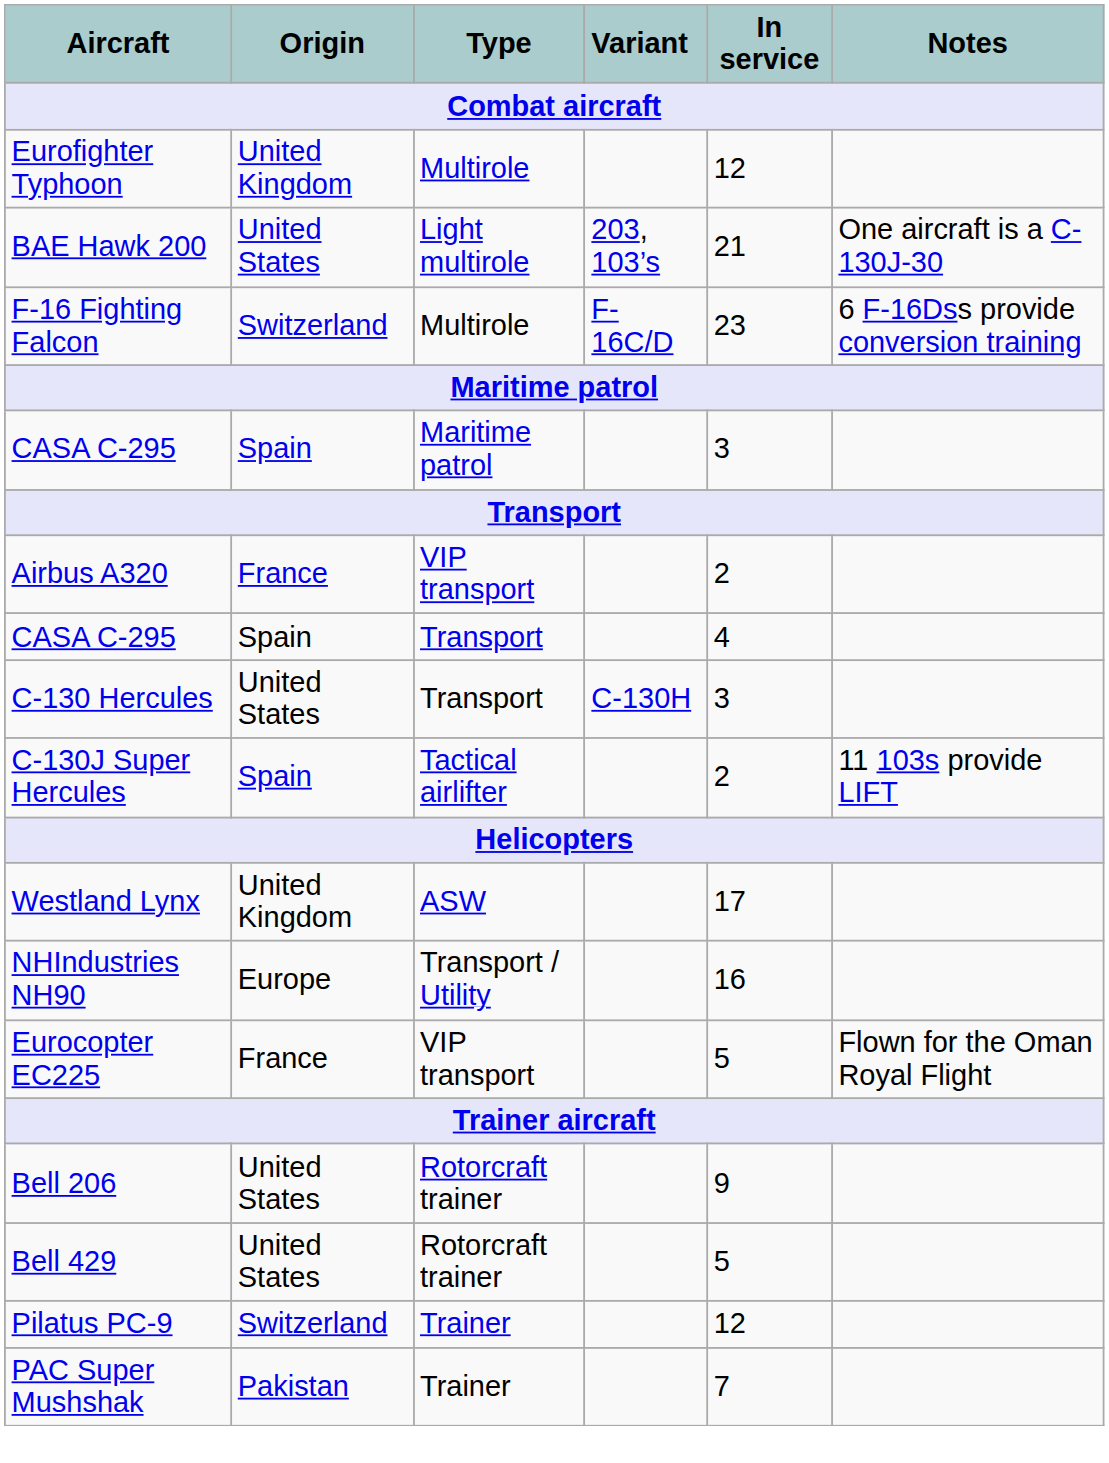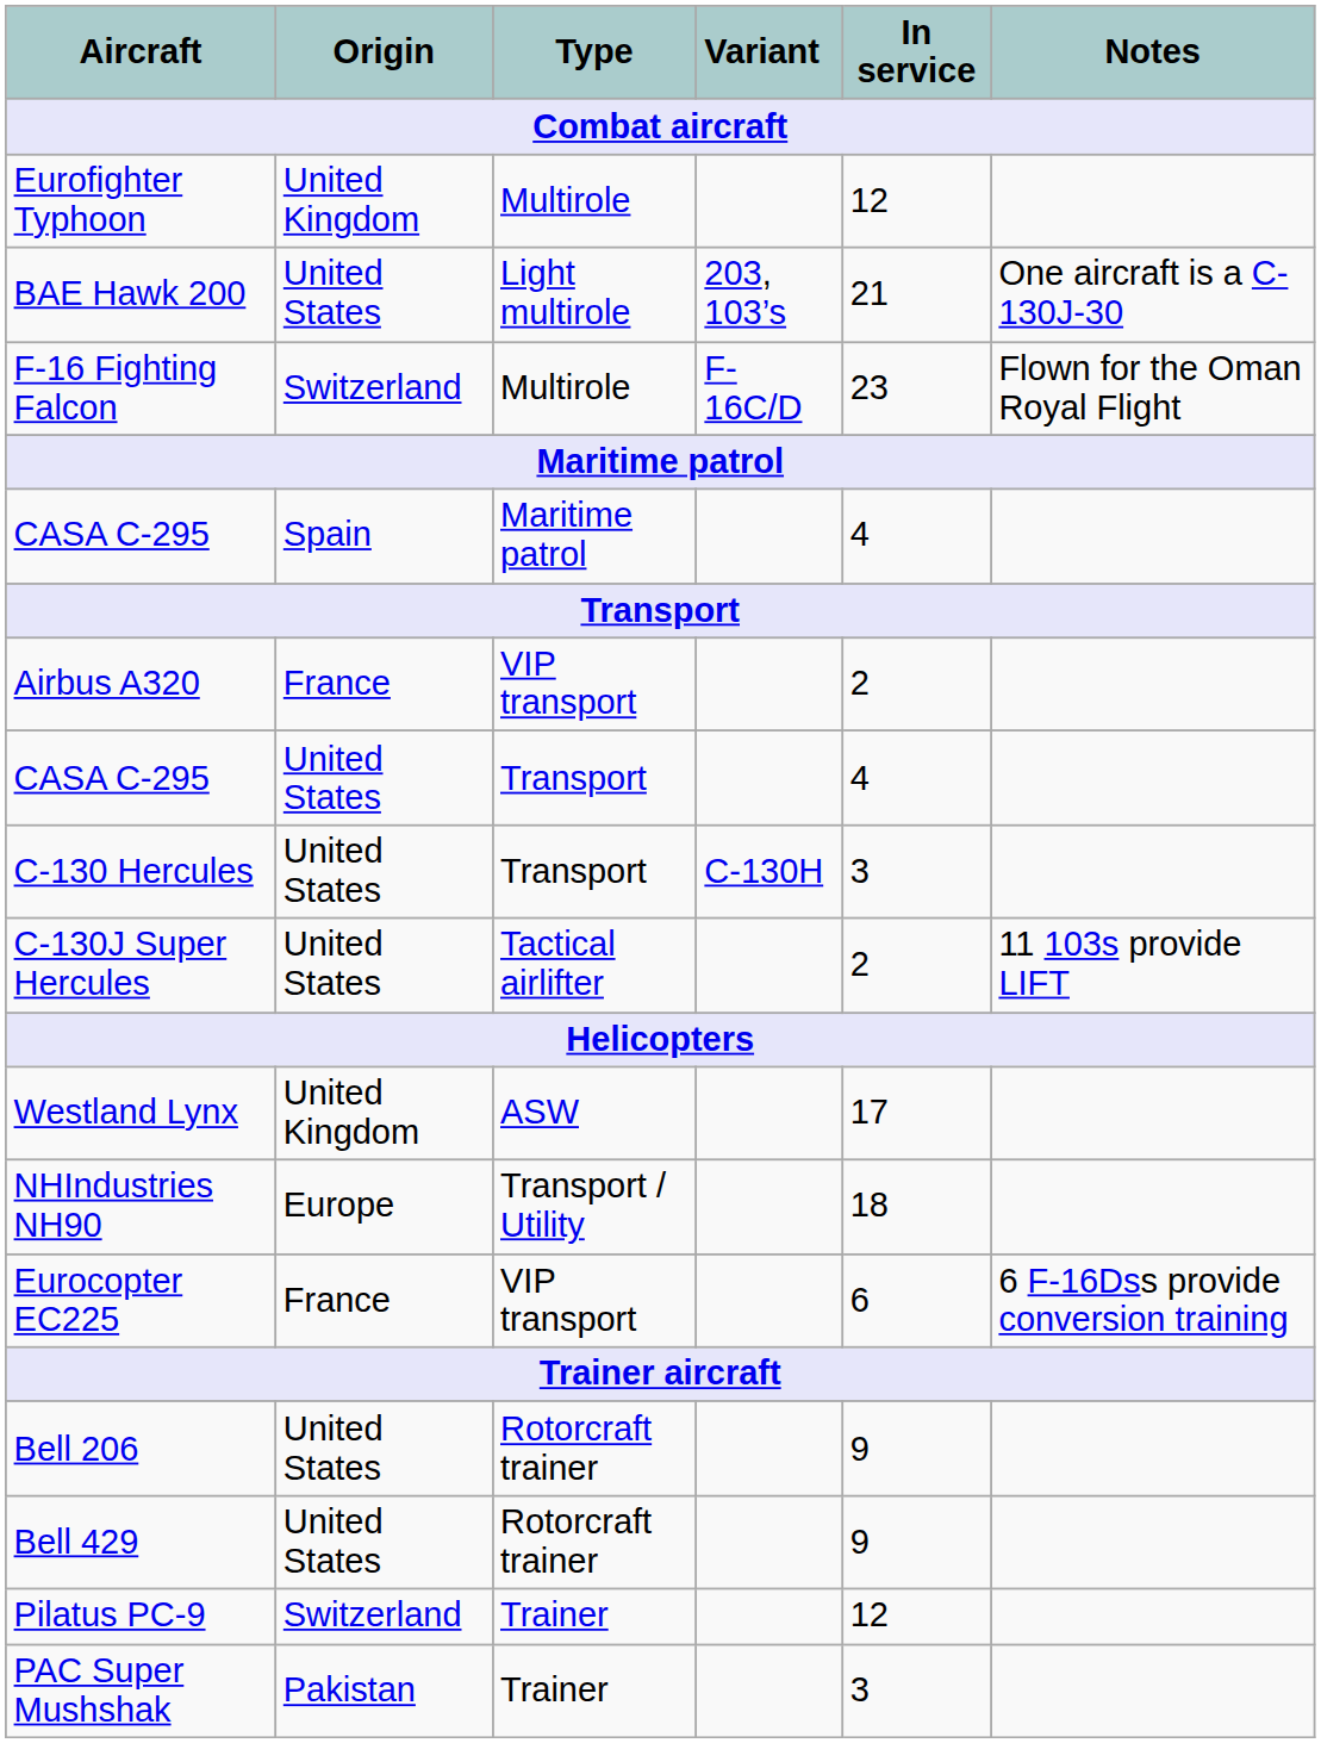F-16 Fighting Falcon | Notes: 6 F-16Dss provide conversion training -> Flown for the Oman Royal Flight
CASA C-295 / Maritime patrol | In service: 3 -> 4
CASA C-295 / Transport | Origin: Spain -> United States
C-130J Super Hercules | Origin: Spain -> United States
NHIndustries NH90 | In service: 16 -> 18
Eurocopter EC225 | In service: 5 -> 6
Eurocopter EC225 | Notes: Flown for the Oman Royal Flight -> 6 F-16Dss provide conversion training
Bell 429 | In service: 5 -> 9
PAC Super Mushshak | In service: 7 -> 3
